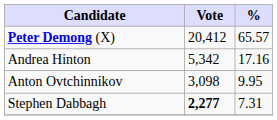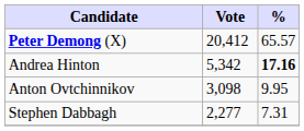Andrea Hinton | %: normal -> bold
Stephen Dabbagh | Vote: bold -> normal
